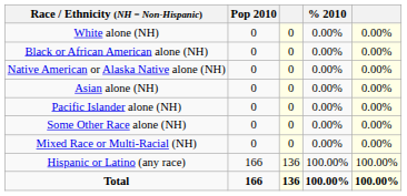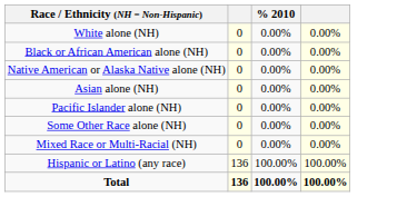- column: Pop 2010 | 0 | 0 | 0 | 0 | 0 | 0 | 0 | 166 | 166
